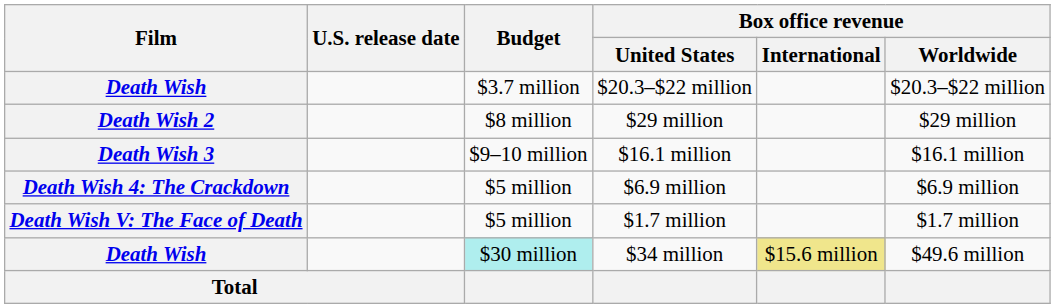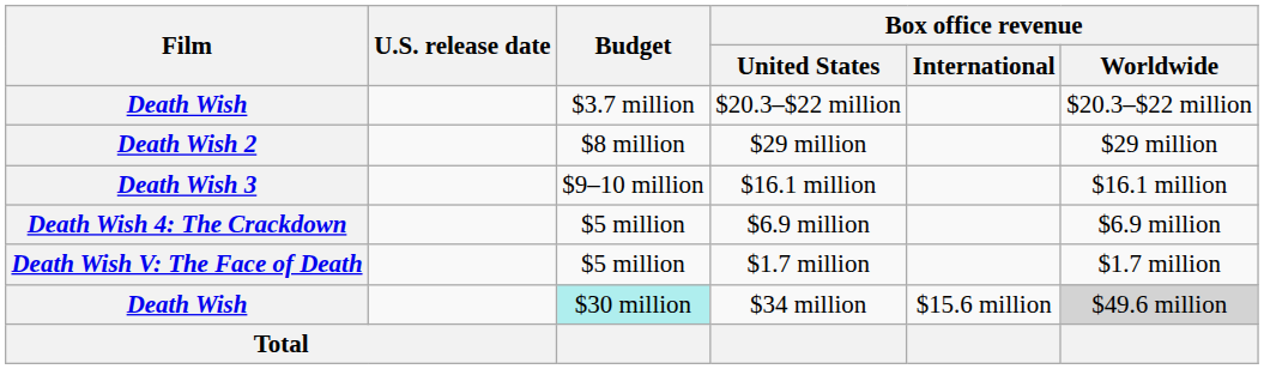$34 million | Box office revenue / International: khaki background -> no background
$34 million | Box office revenue / Worldwide: no background -> lightgrey background
